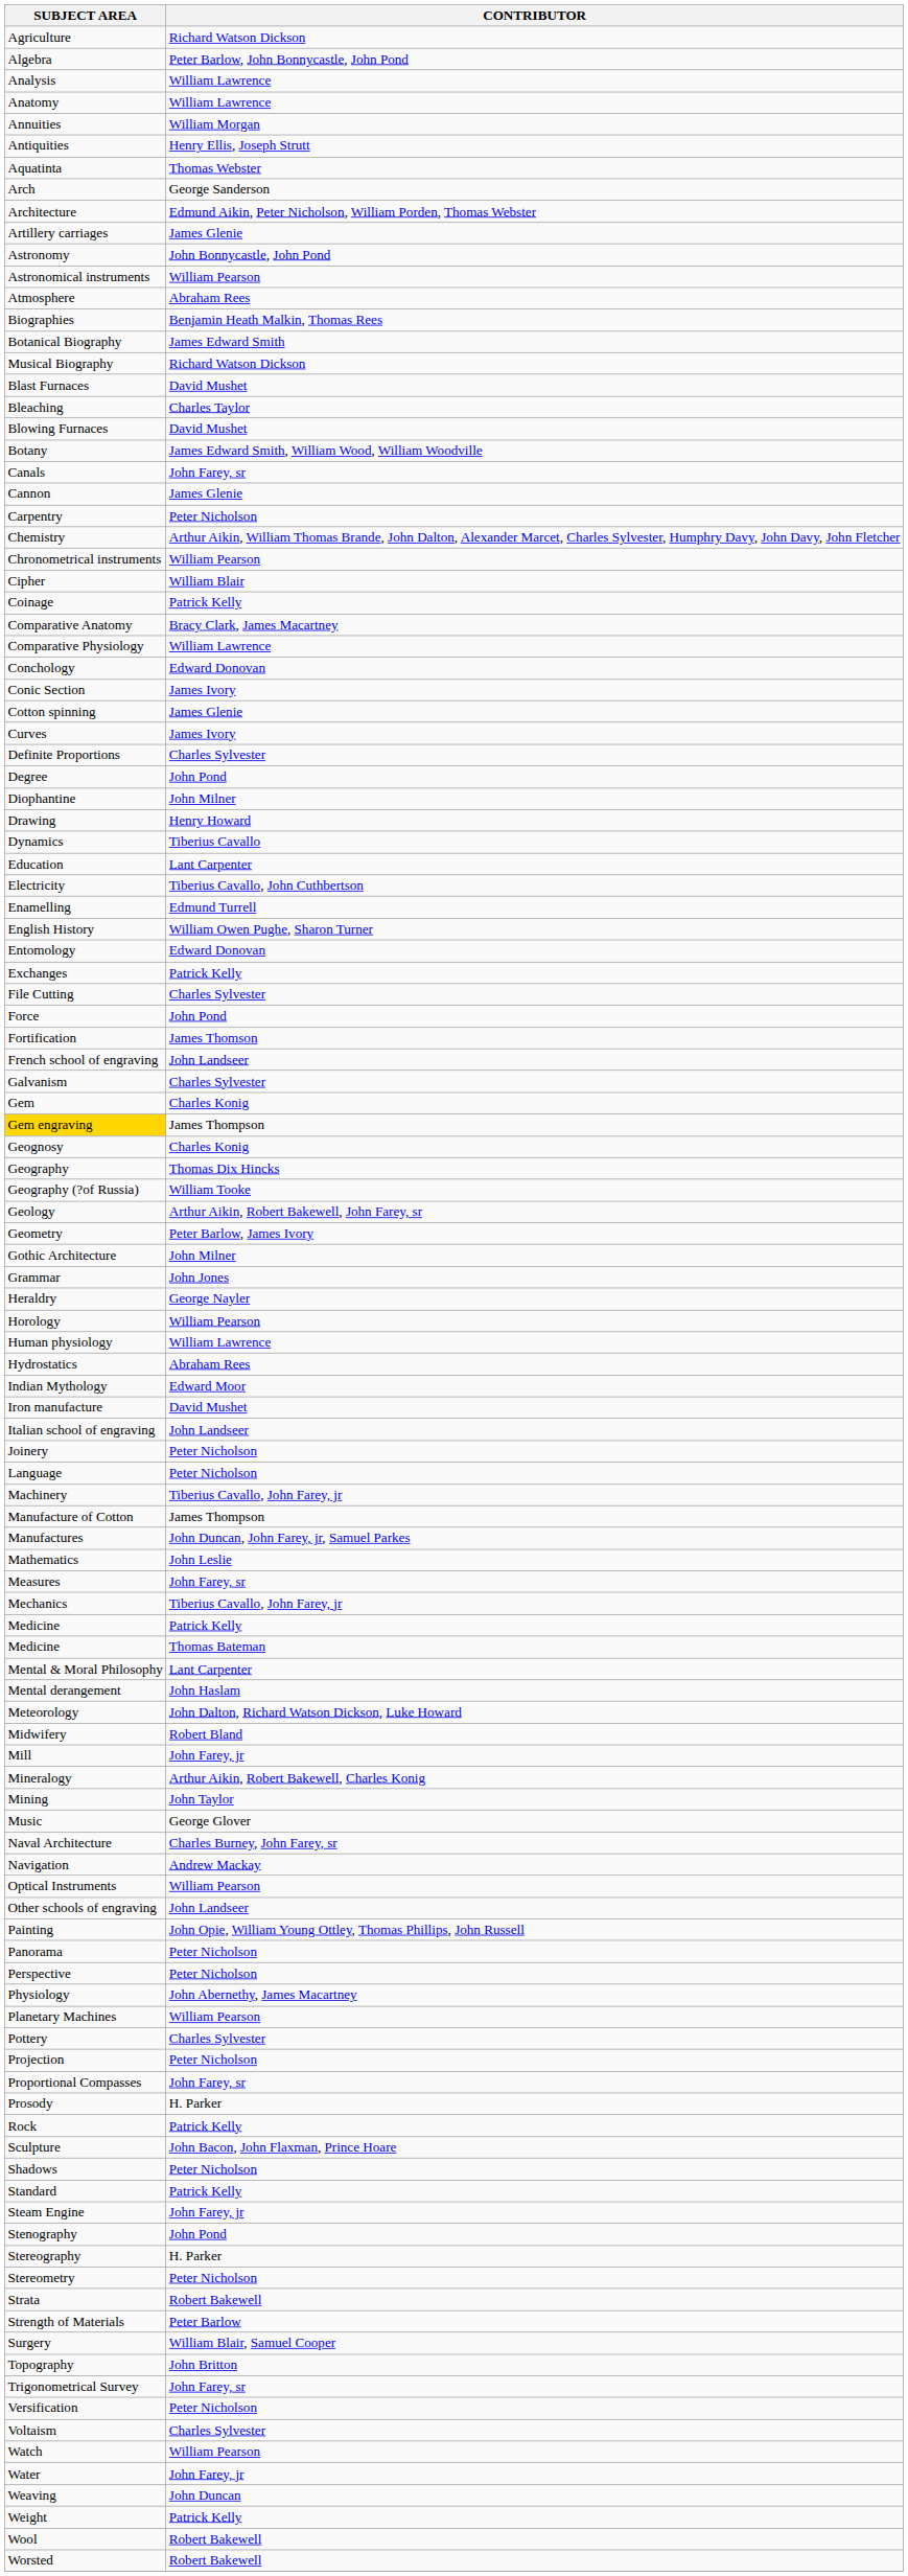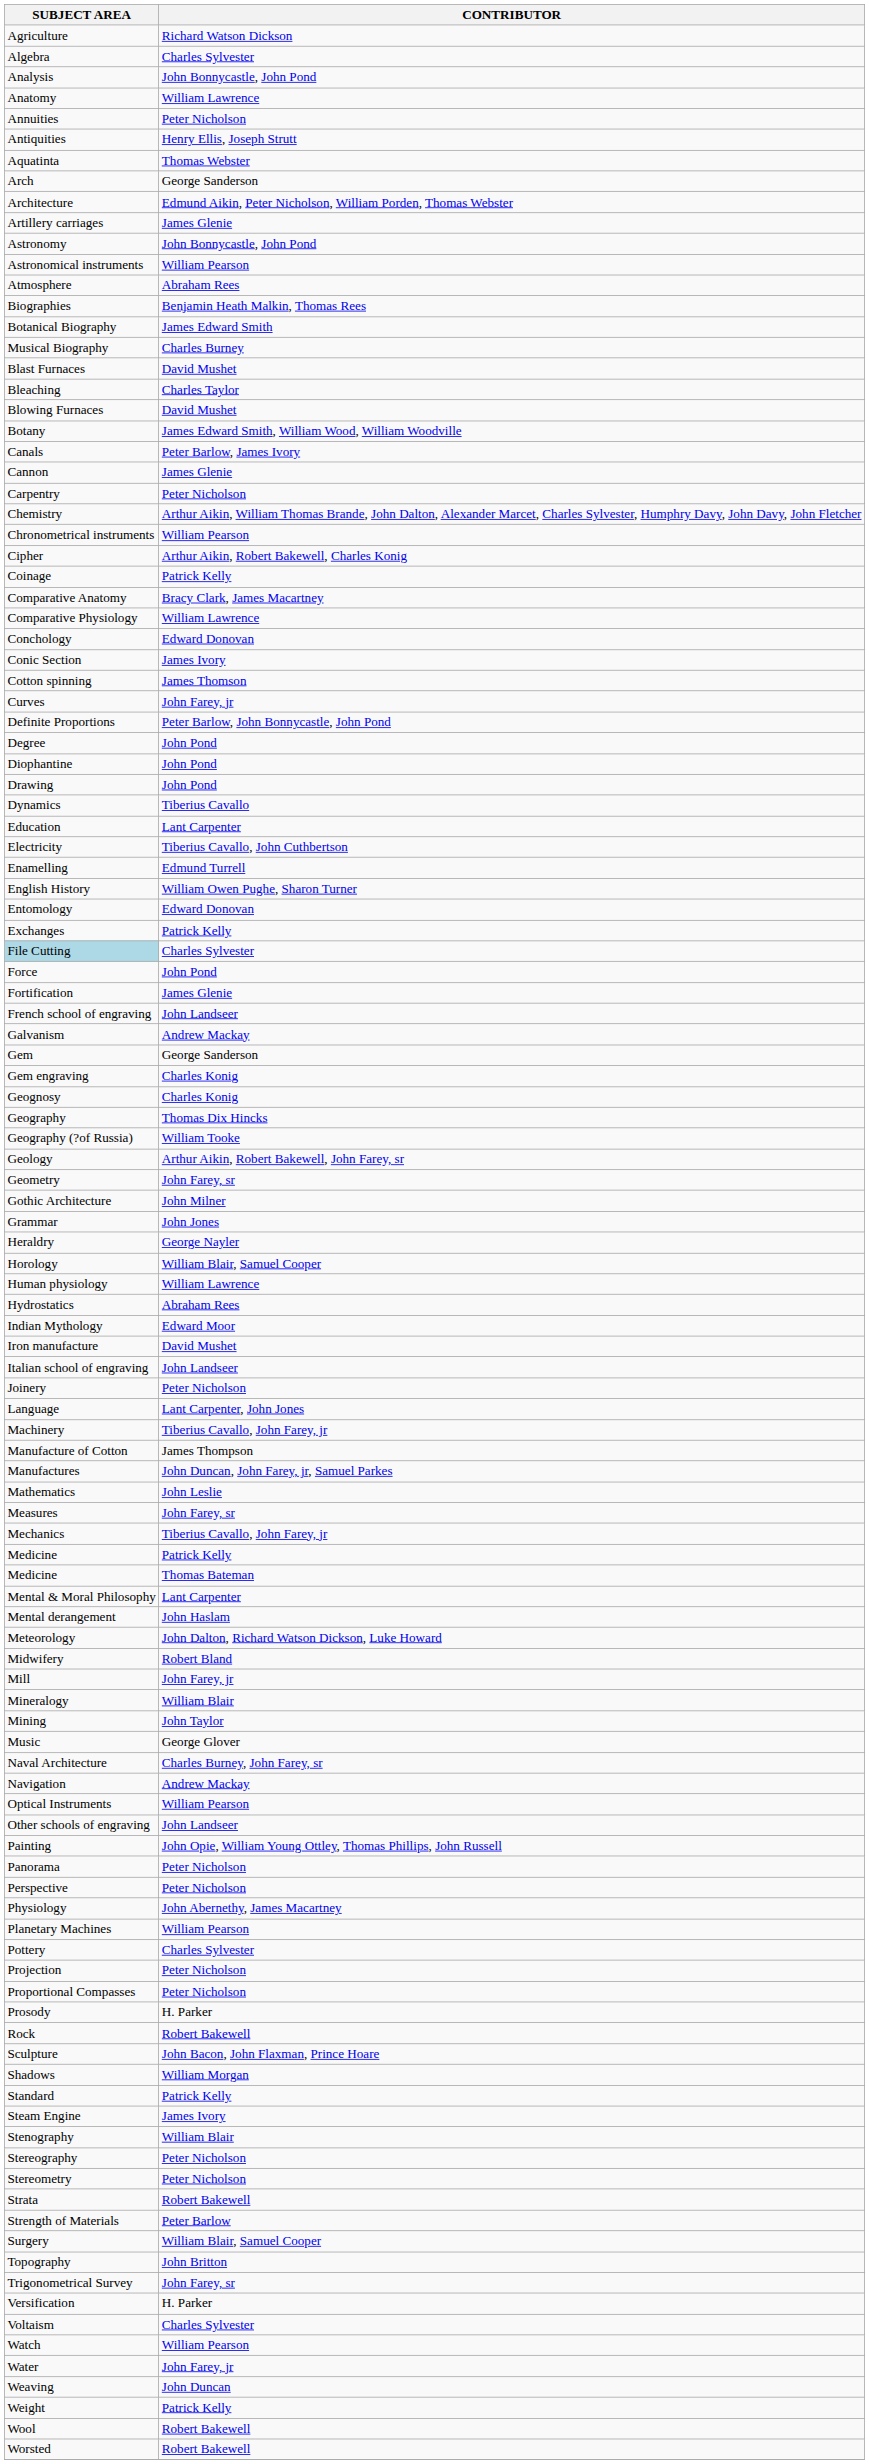row 3 | CONTRIBUTOR: Peter Barlow, John Bonnycastle, John Pond -> Charles Sylvester
row 4 | CONTRIBUTOR: William Lawrence -> John Bonnycastle, John Pond
row 6 | CONTRIBUTOR: William Morgan -> Peter Nicholson
row 17 | CONTRIBUTOR: Richard Watson Dickson -> Charles Burney
row 22 | CONTRIBUTOR: John Farey, sr -> Peter Barlow, James Ivory
row 27 | CONTRIBUTOR: William Blair -> Arthur Aikin, Robert Bakewell, Charles Konig
row 33 | CONTRIBUTOR: James Glenie -> James Thomson
row 34 | CONTRIBUTOR: James Ivory -> John Farey, jr
row 35 | CONTRIBUTOR: Charles Sylvester -> Peter Barlow, John Bonnycastle, John Pond
row 37 | CONTRIBUTOR: John Milner -> John Pond
row 38 | CONTRIBUTOR: Henry Howard -> John Pond
row 46 | SUBJECT AREA: no background -> lightblue background
row 48 | CONTRIBUTOR: James Thomson -> James Glenie
row 50 | CONTRIBUTOR: Charles Sylvester -> Andrew Mackay
row 51 | CONTRIBUTOR: Charles Konig -> George Sanderson
row 52 | SUBJECT AREA: gold background -> no background
row 52 | CONTRIBUTOR: James Thompson -> Charles Konig
row 57 | CONTRIBUTOR: Peter Barlow, James Ivory -> John Farey, sr
row 61 | CONTRIBUTOR: William Pearson -> William Blair, Samuel Cooper
row 68 | CONTRIBUTOR: Peter Nicholson -> Lant Carpenter, John Jones
row 82 | CONTRIBUTOR: Arthur Aikin, Robert Bakewell, Charles Konig -> William Blair
row 96 | CONTRIBUTOR: John Farey, sr -> Peter Nicholson
row 98 | CONTRIBUTOR: Patrick Kelly -> Robert Bakewell
row 100 | CONTRIBUTOR: Peter Nicholson -> William Morgan
row 102 | CONTRIBUTOR: John Farey, jr -> James Ivory
row 103 | CONTRIBUTOR: John Pond -> William Blair
row 104 | CONTRIBUTOR: H. Parker -> Peter Nicholson
row 111 | CONTRIBUTOR: Peter Nicholson -> H. Parker
